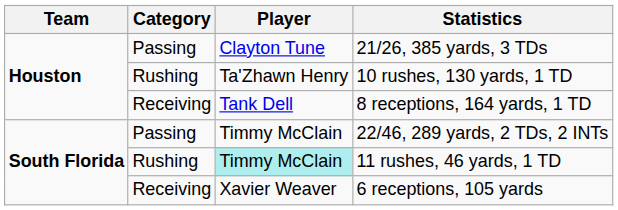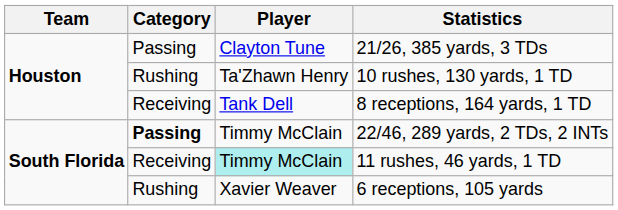22/46, 289 yards, 2 TDs, 2 INTs | Category: normal -> bold
11 rushes, 46 yards, 1 TD | Category: Rushing -> Receiving
6 receptions, 105 yards | Category: Receiving -> Rushing
